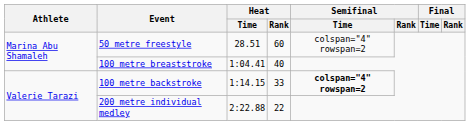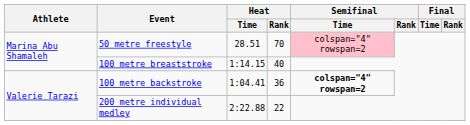50 metre freestyle | Heat / Rank: 60 -> 70
50 metre freestyle | Semifinal / Time: no background -> pink background
100 metre breaststroke | Heat / Time: 1:04.41 -> 1:14.15
100 metre backstroke | Heat / Time: 1:14.15 -> 1:04.41
100 metre backstroke | Heat / Rank: 33 -> 36
